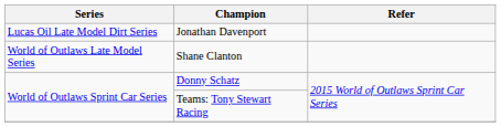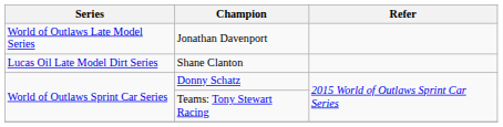Jonathan Davenport | Series: Lucas Oil Late Model Dirt Series -> World of Outlaws Late Model Series
Shane Clanton | Series: World of Outlaws Late Model Series -> Lucas Oil Late Model Dirt Series
